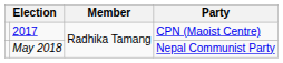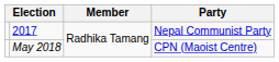2017 | Party: CPN (Maoist Centre) -> Nepal Communist Party
May 2018 | Party: Nepal Communist Party -> CPN (Maoist Centre)
